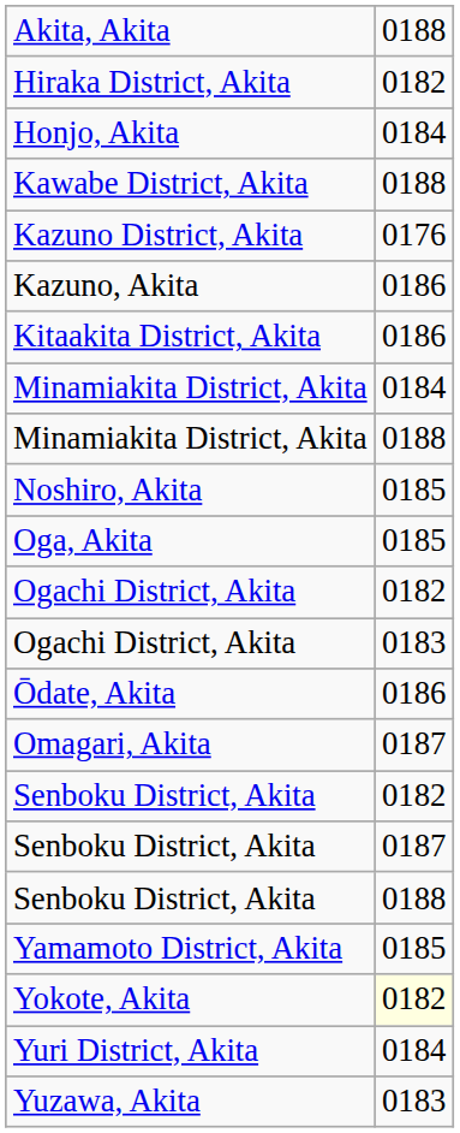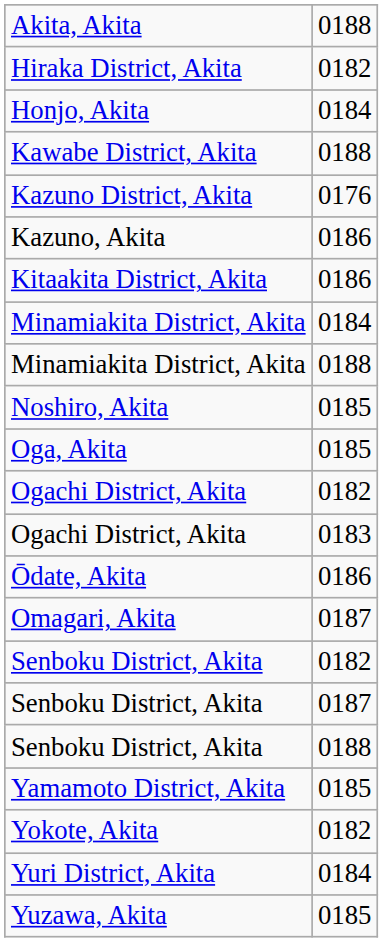row 20 | column 2: lightyellow background -> no background
row 22 | column 2: 0183 -> 0185
